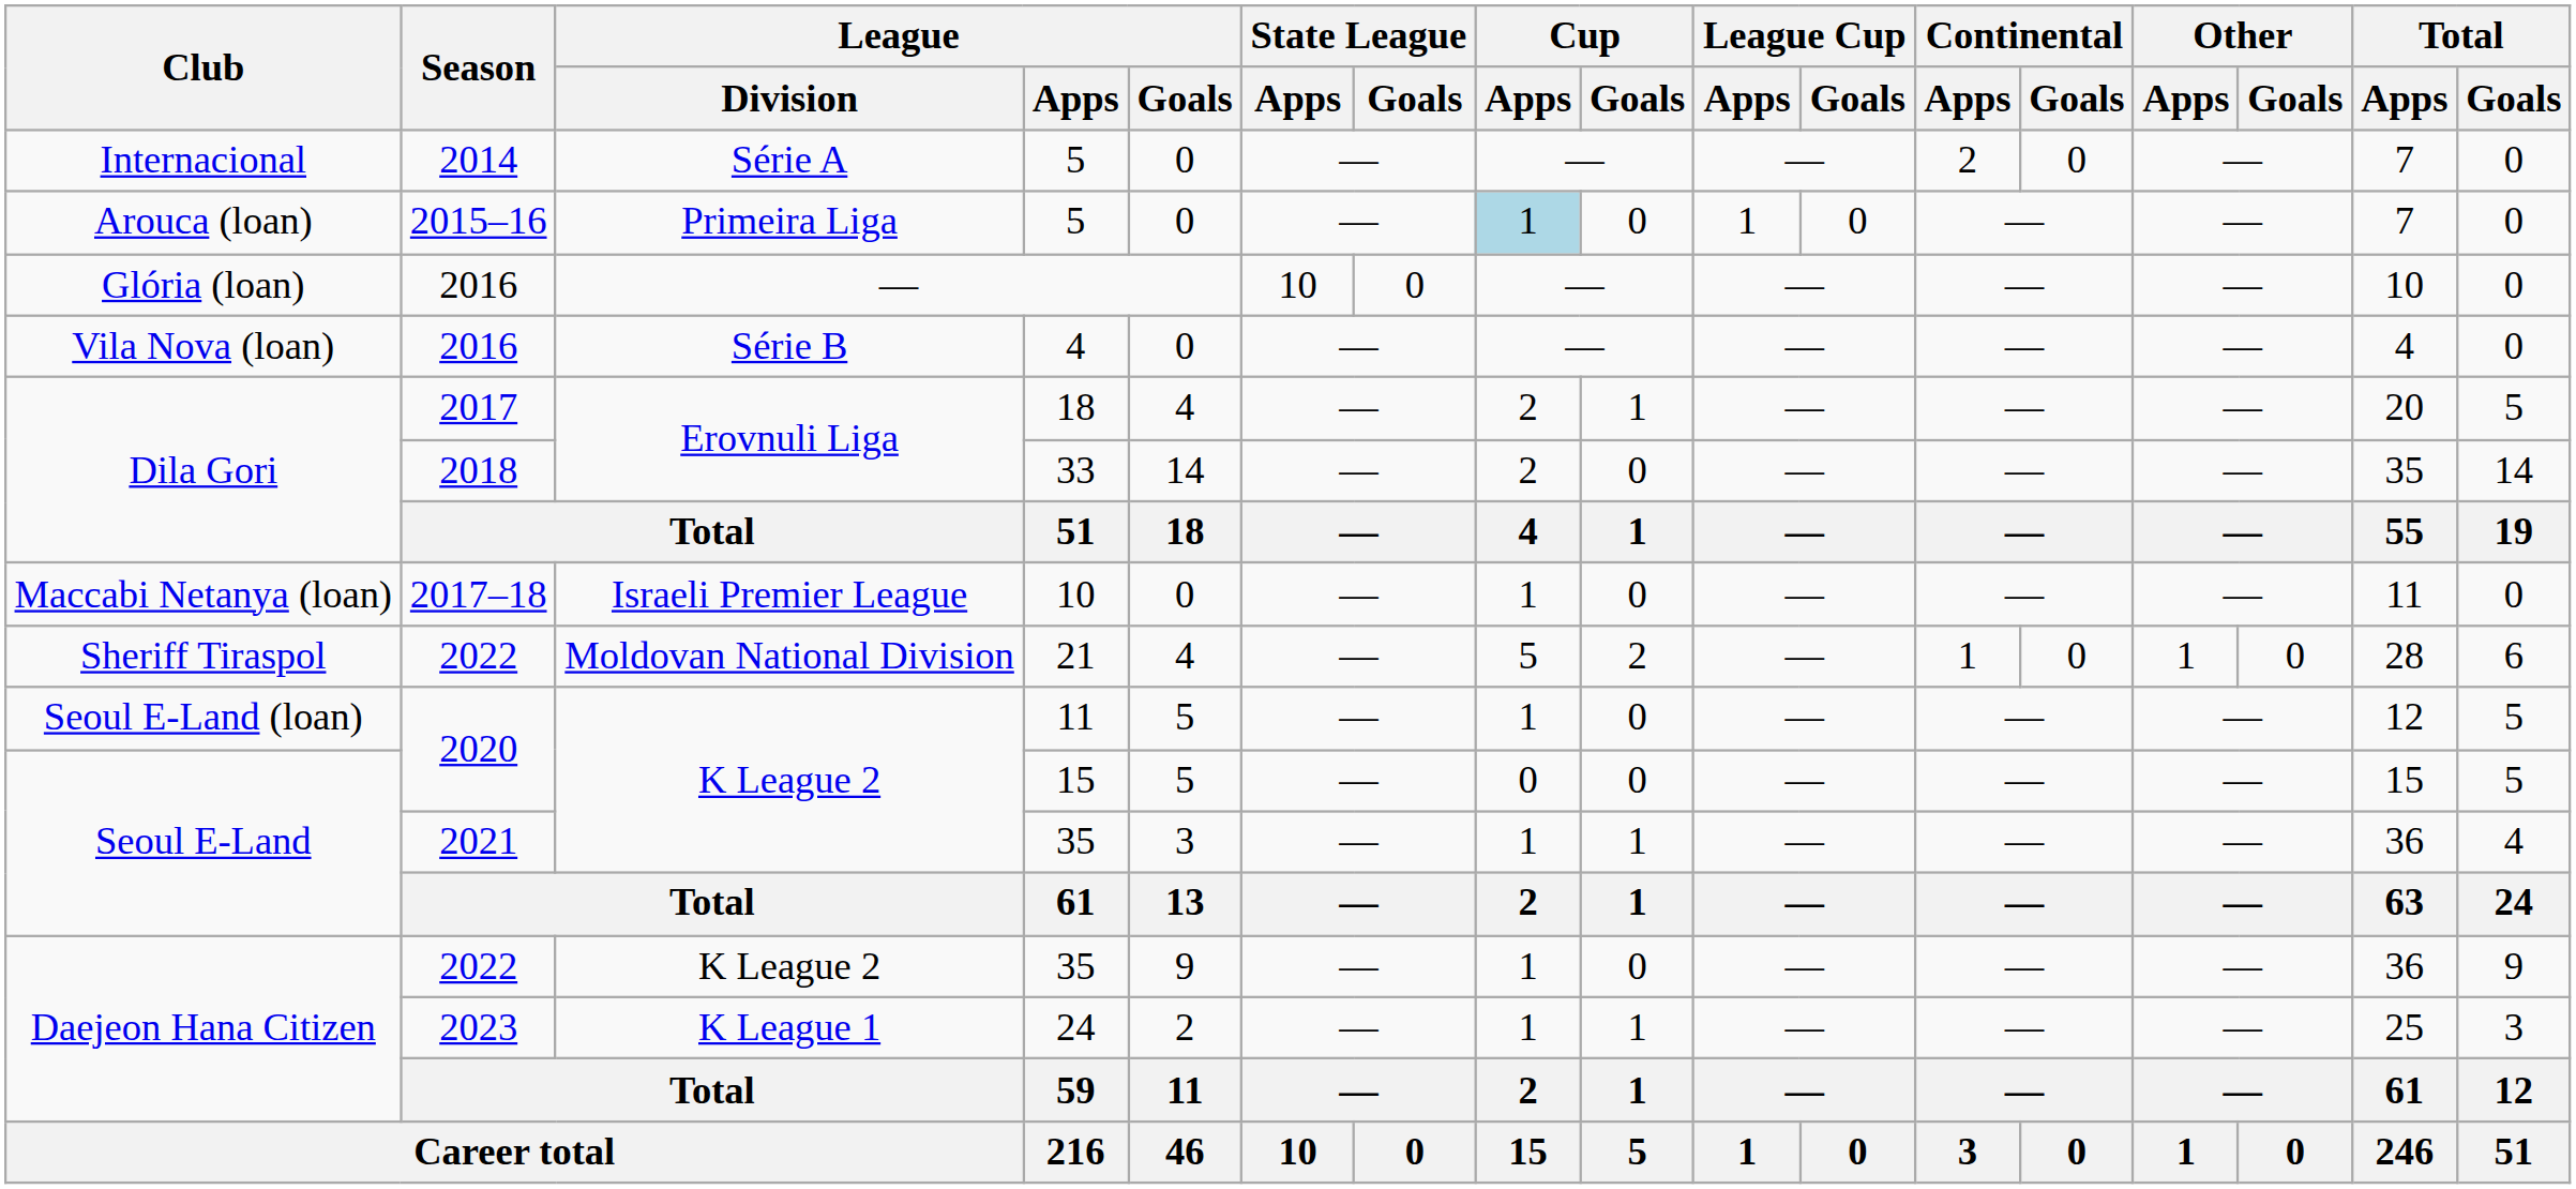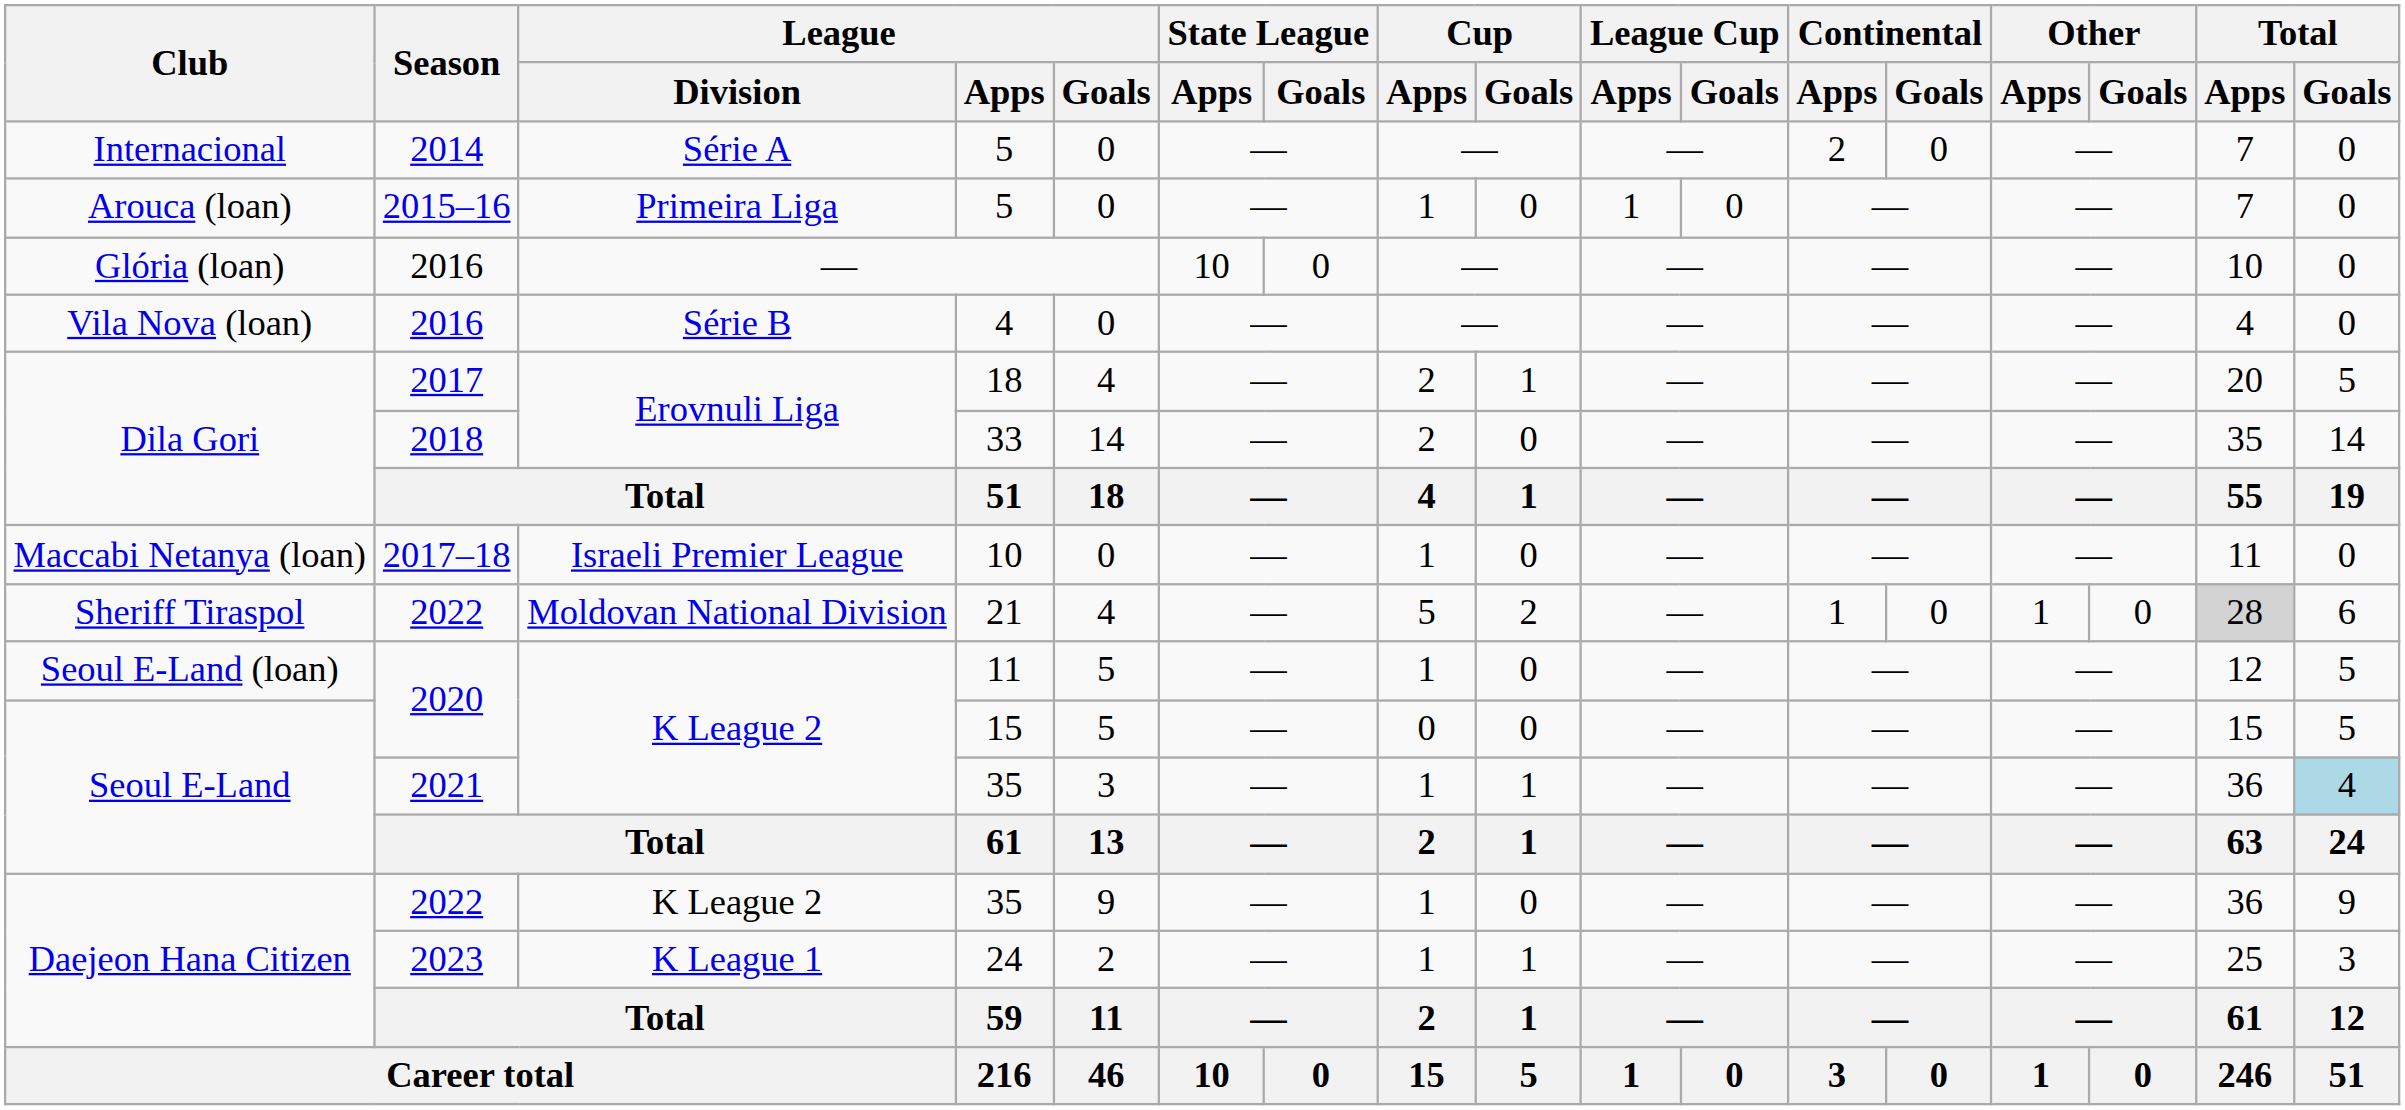Arouca (loan) / 5 | Cup / Apps: lightblue background -> no background
21 | Total / Apps: no background -> lightgrey background
Seoul E-Land / 35 | Total / Goals: no background -> lightblue background
